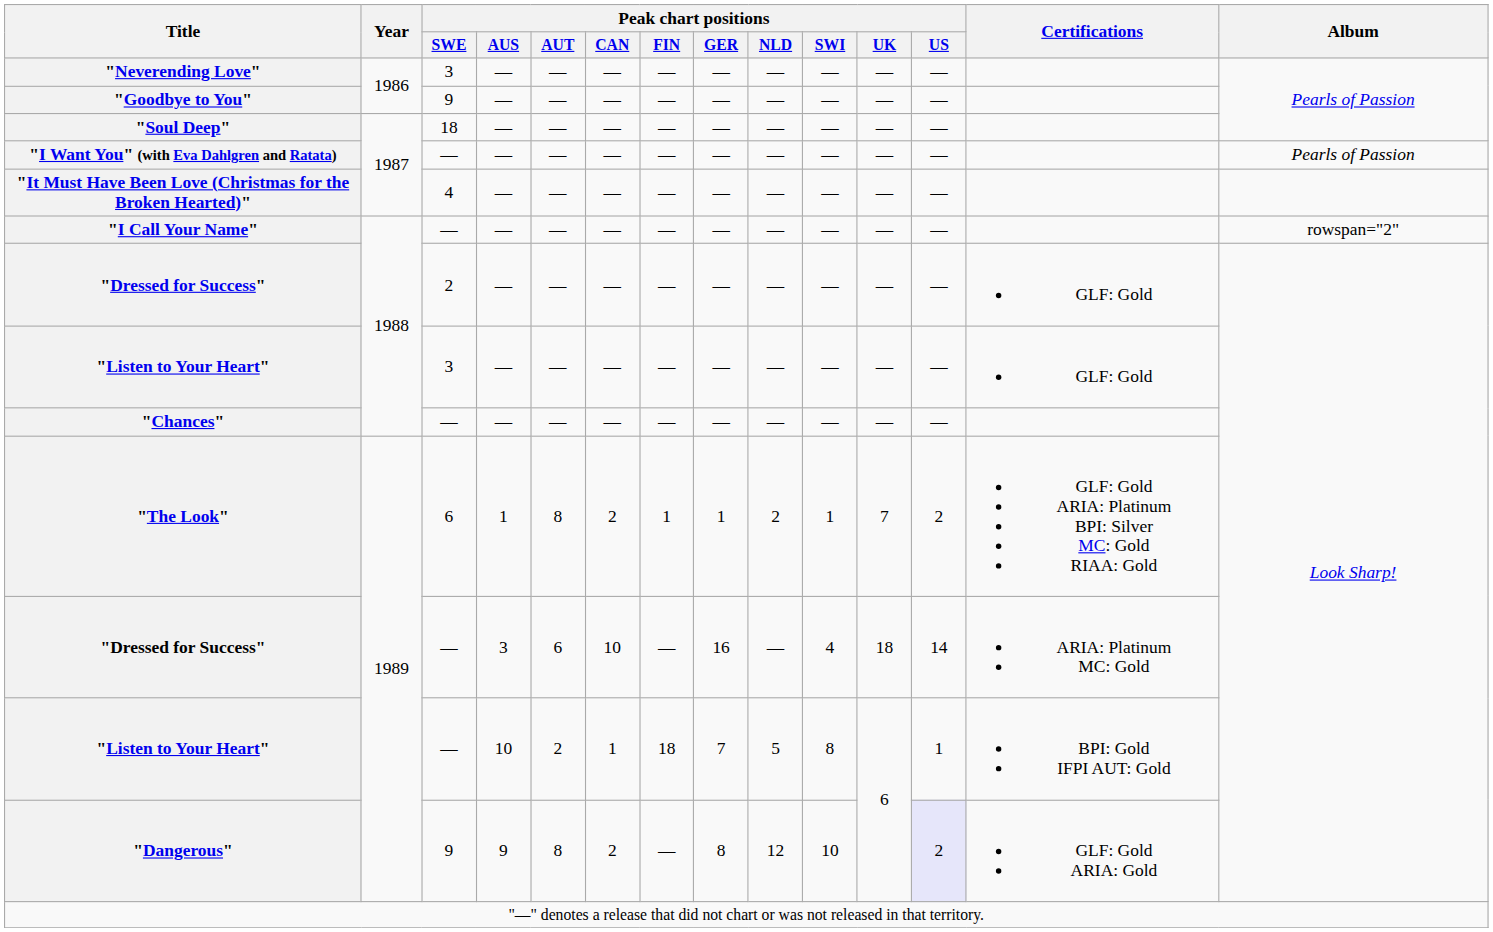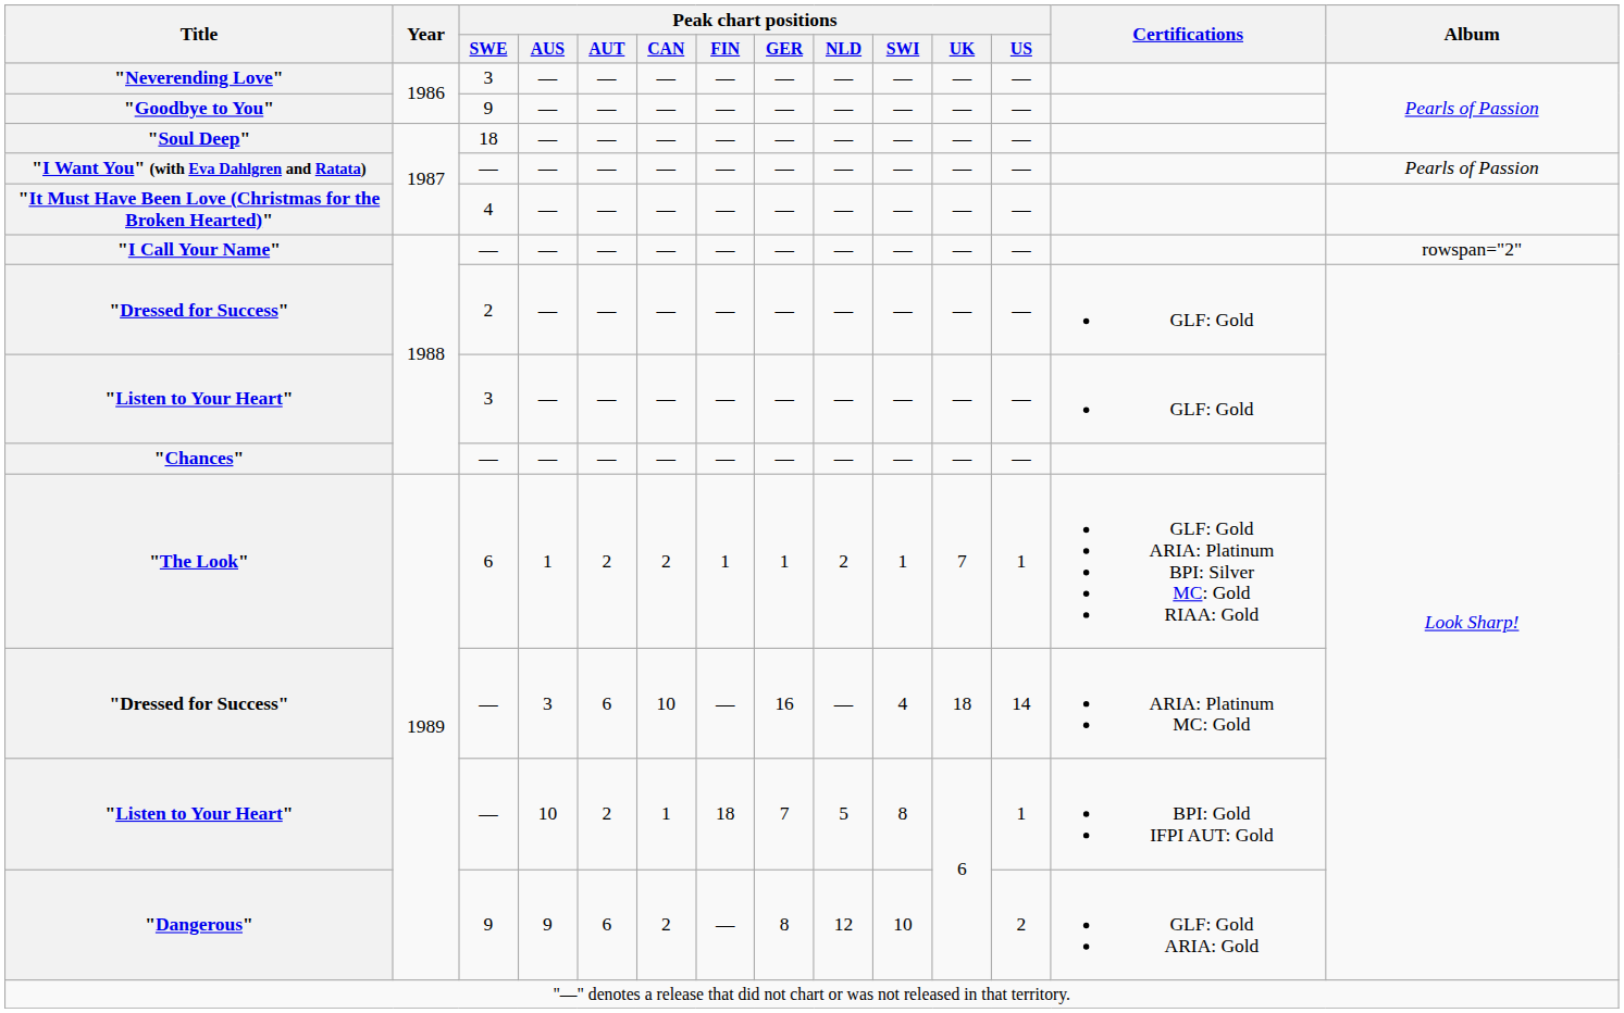"The Look" | Peak chart positions / AUT: 8 -> 2
"The Look" | Peak chart positions / US: 2 -> 1
"Dangerous" | Peak chart positions / AUT: 8 -> 6
"Dangerous" | Peak chart positions / US: lavender background -> no background
